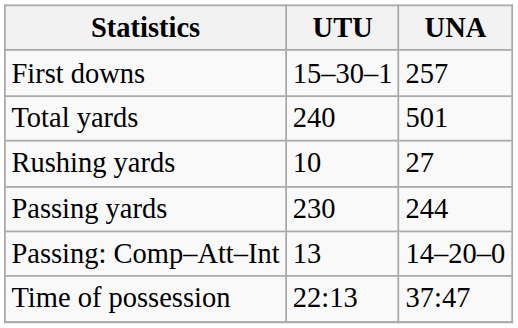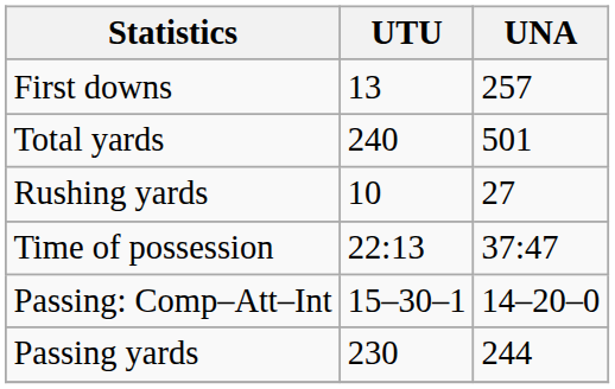First downs | UTU: 15–30–1 -> 13
rows swapped: Passing yards <-> Time of possession
Passing: Comp–Att–Int | UTU: 13 -> 15–30–1
